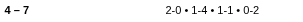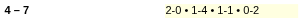row 1 | column 2: no background -> lightyellow background
